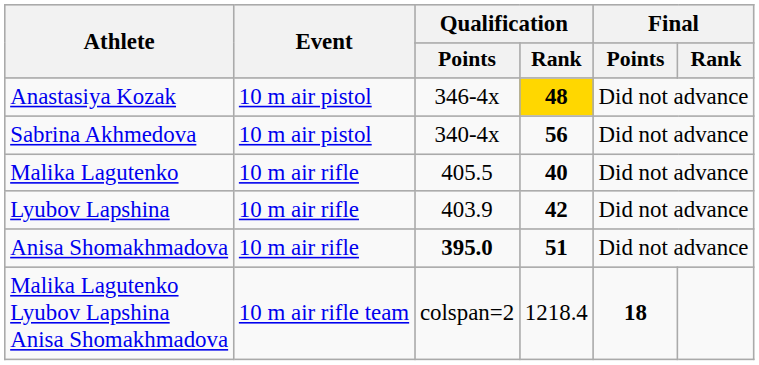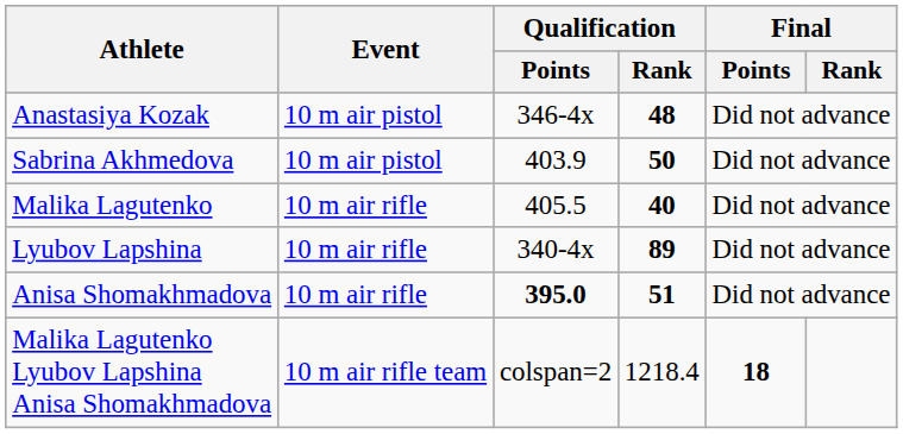Anastasiya Kozak | Qualification / Rank: gold background -> no background
Sabrina Akhmedova | Qualification / Points: 340-4x -> 403.9
Sabrina Akhmedova | Qualification / Rank: 56 -> 50
Lyubov Lapshina | Qualification / Points: 403.9 -> 340-4x
Lyubov Lapshina | Qualification / Rank: 42 -> 89
